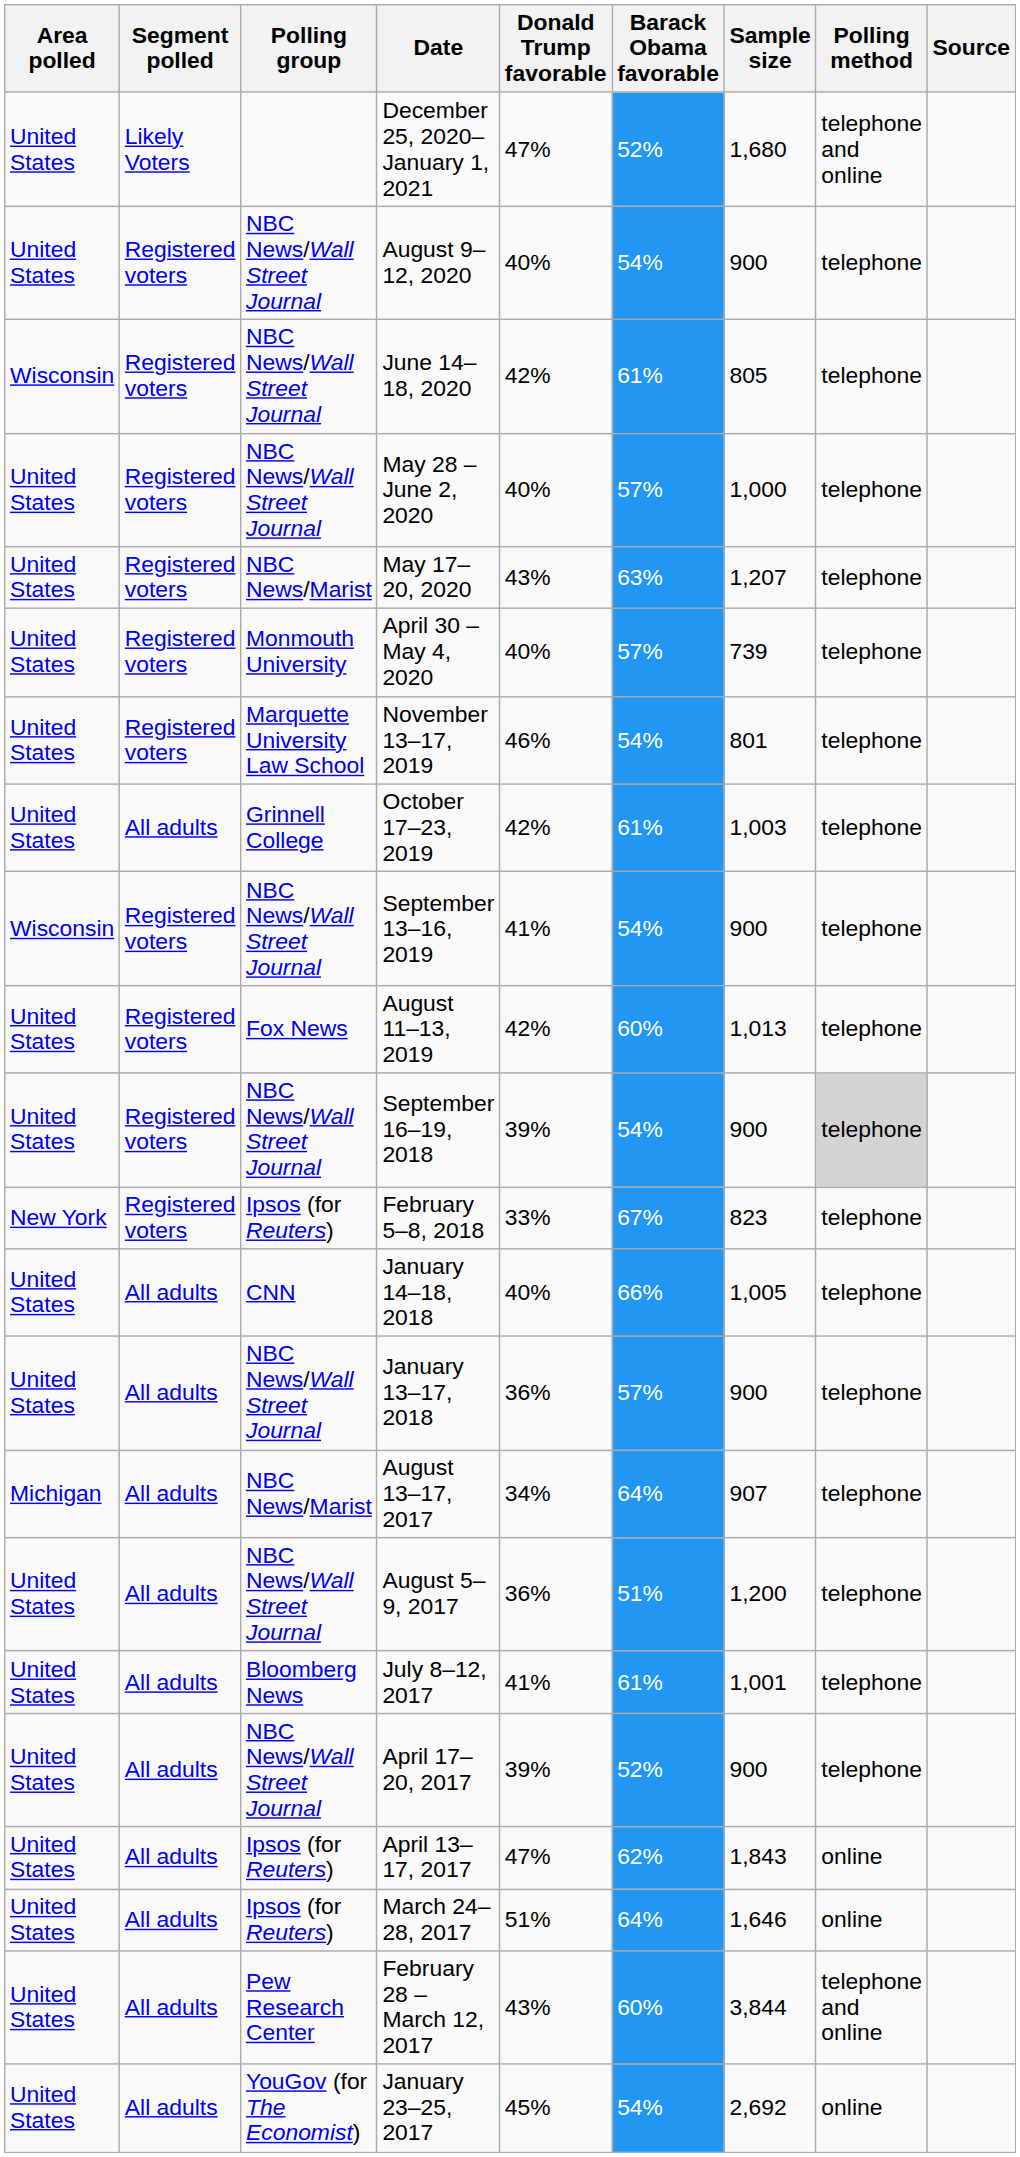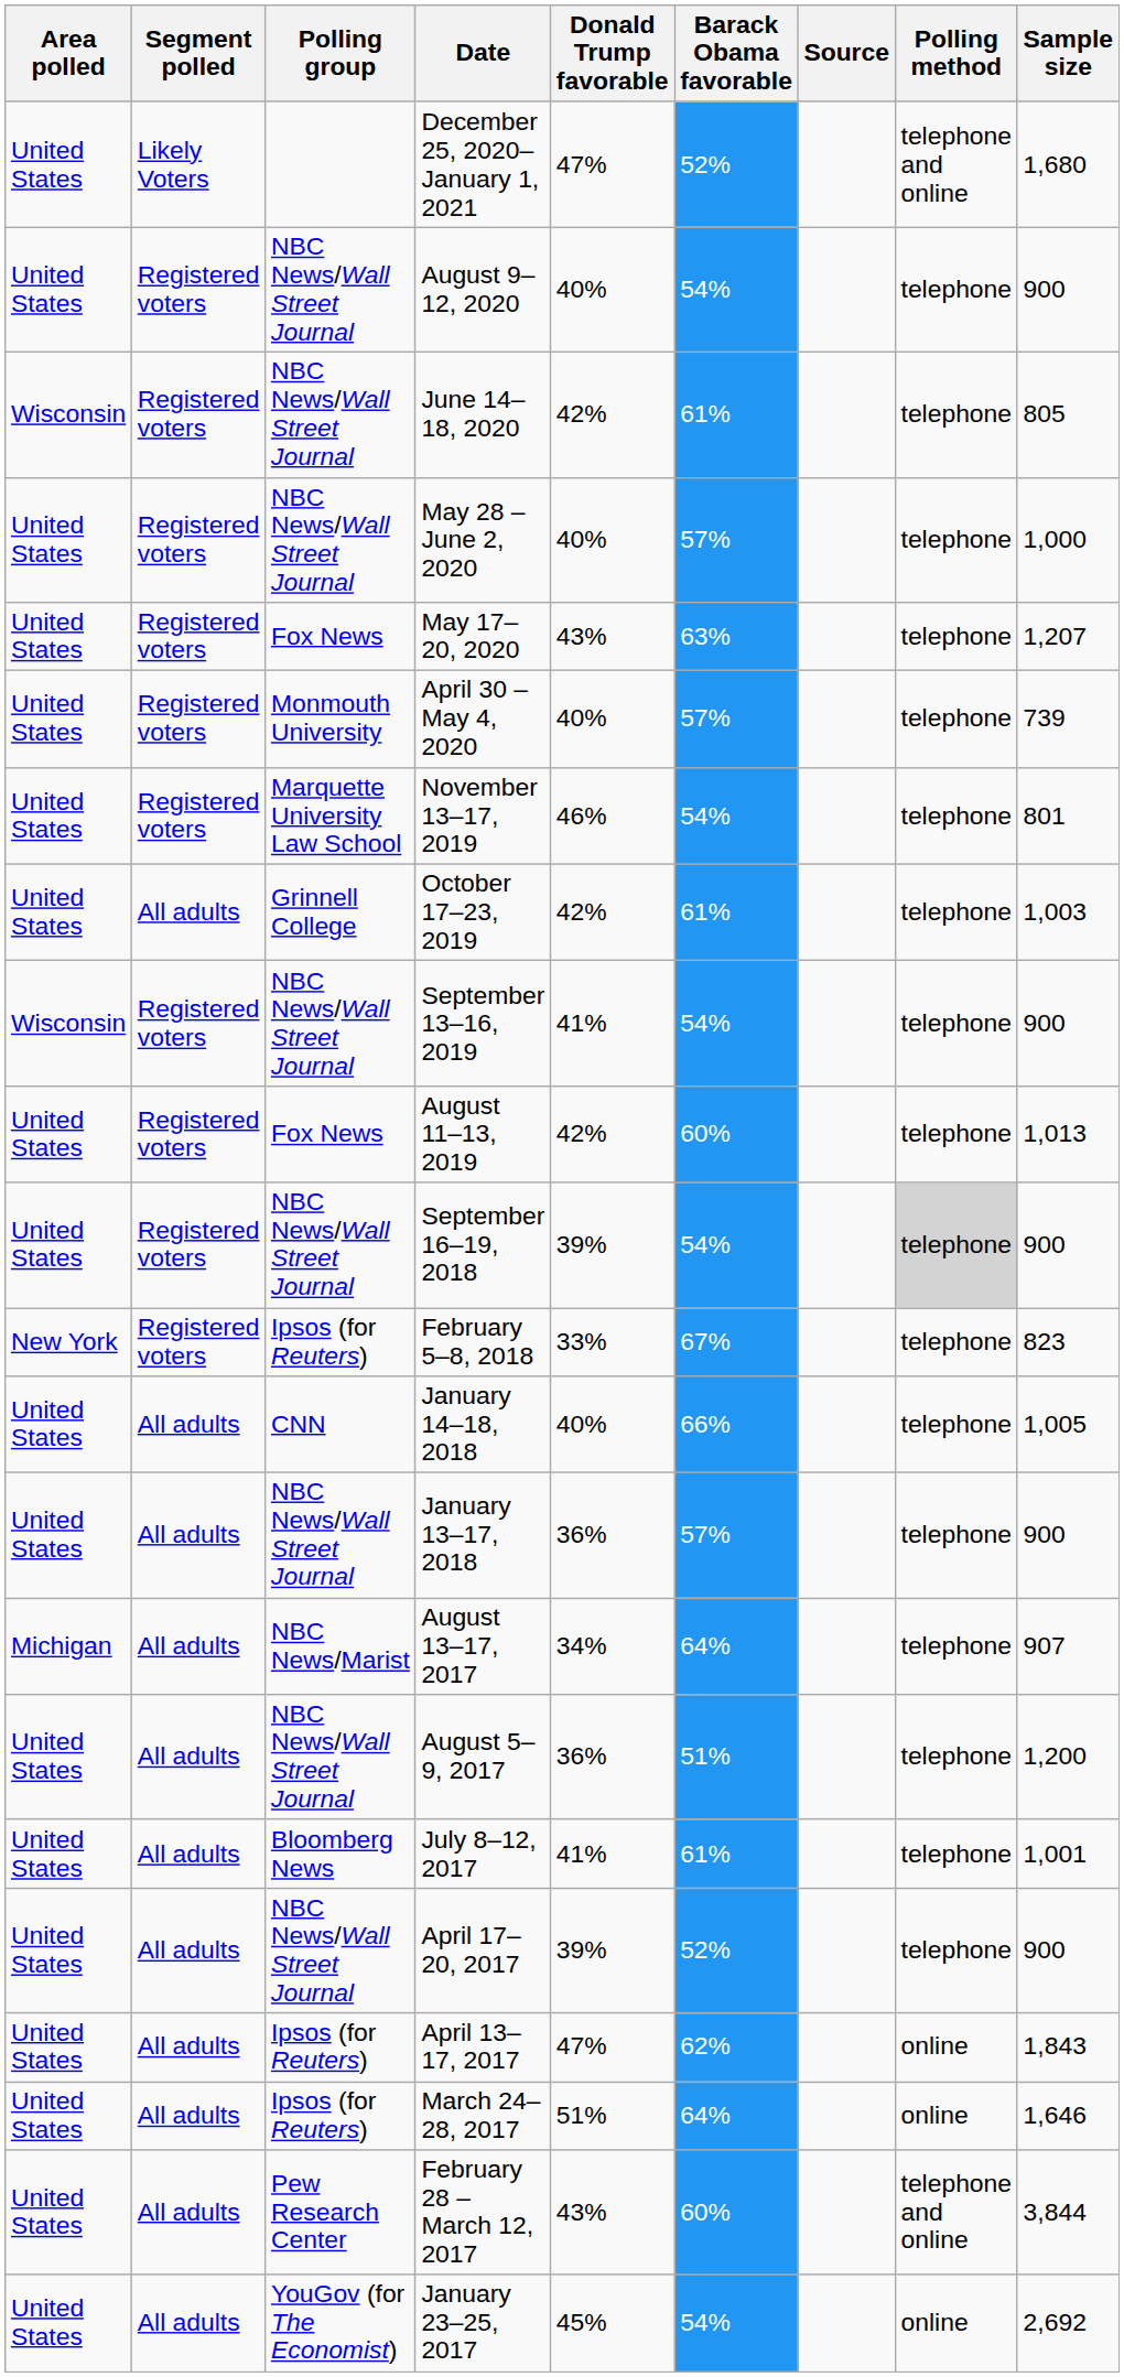columns swapped: Sample size <-> Source
May 17–20, 2020 | Polling group: NBC News/Marist -> Fox News
